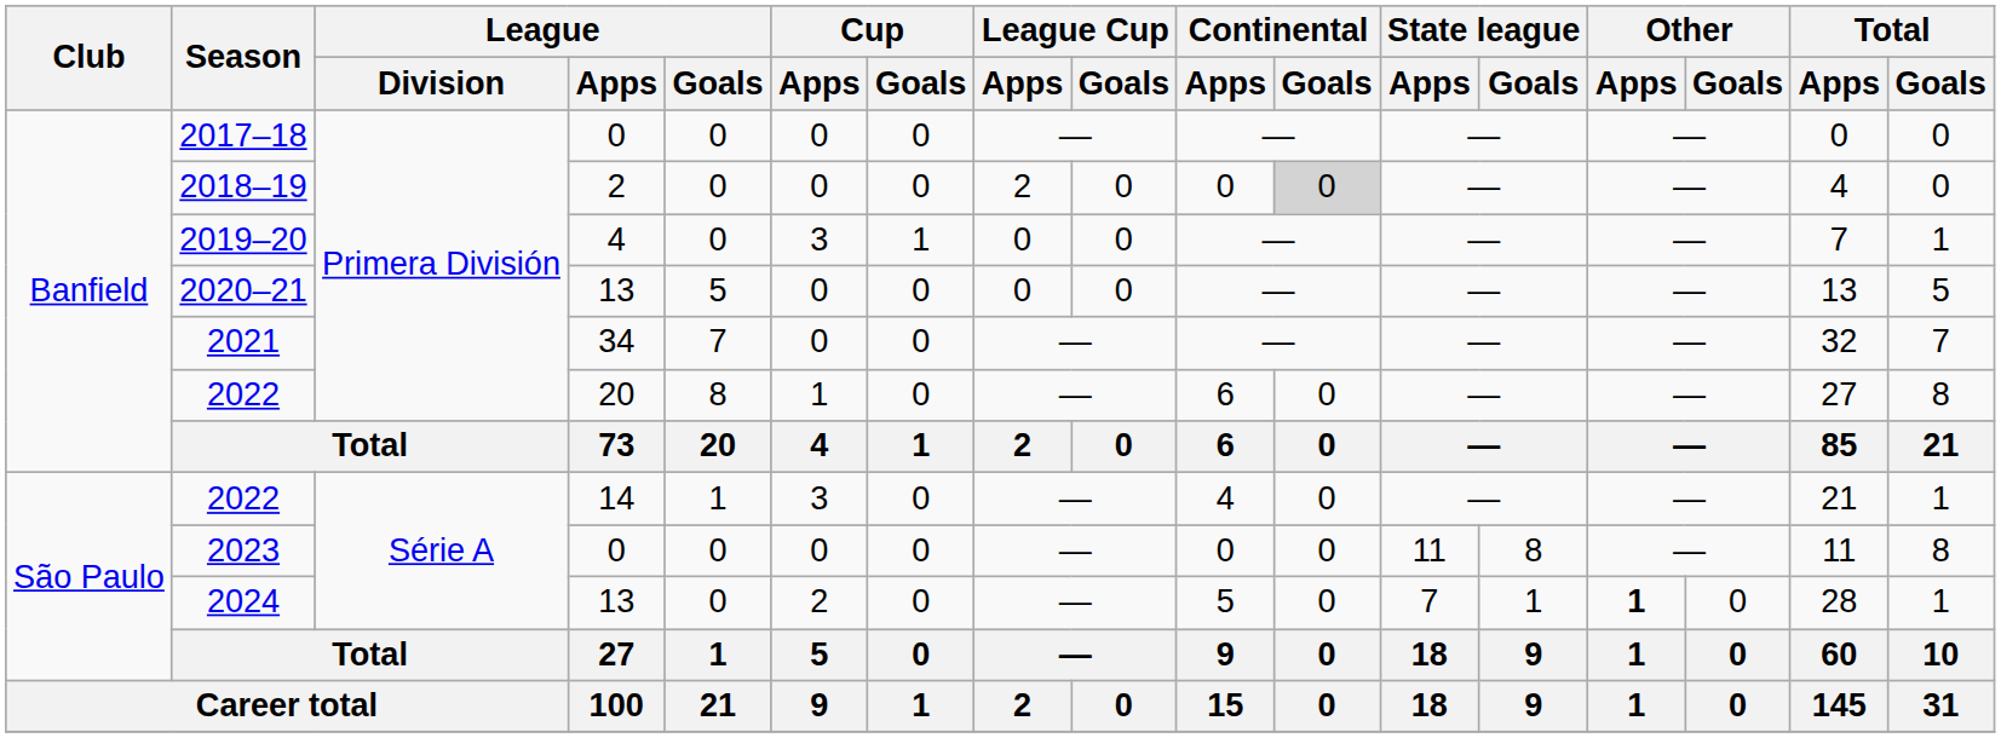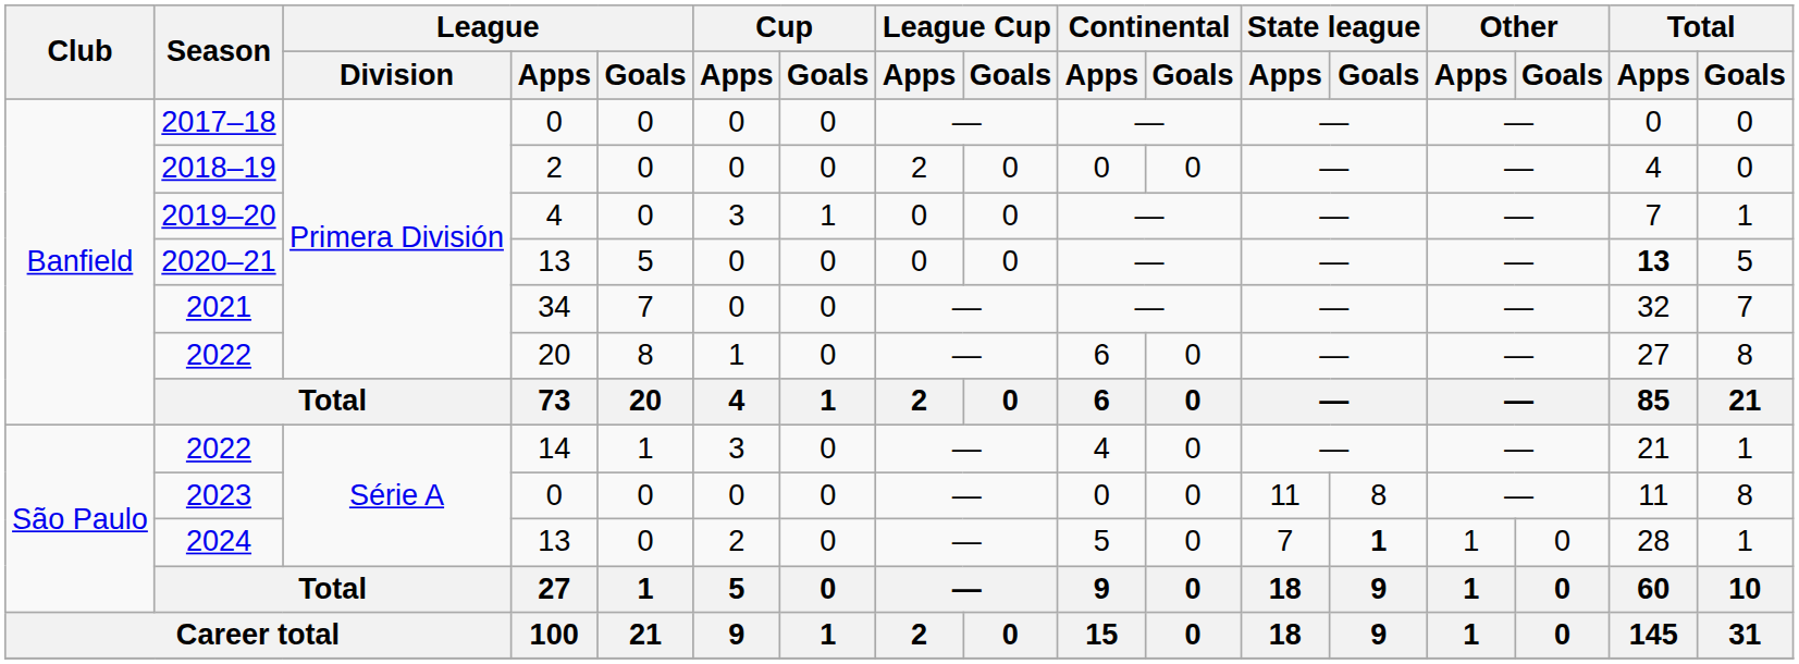2018–19 | Continental / Goals: lightgrey background -> no background
2020–21 | Total / Apps: normal -> bold
2024 | State league / Goals: normal -> bold
2024 | Other / Apps: bold -> normal
